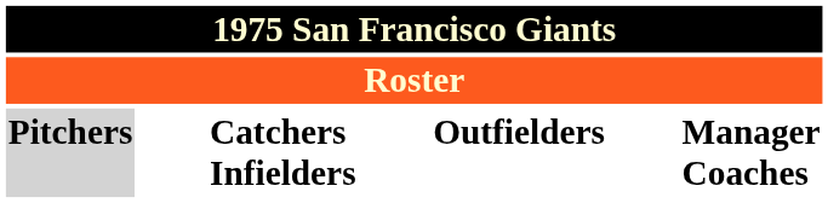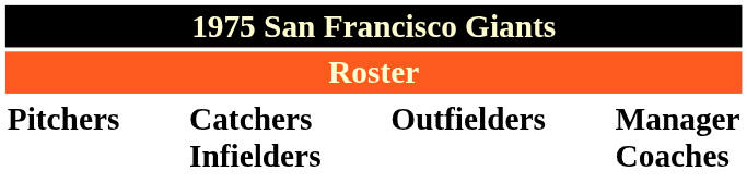Pitchers | column 1: lightgrey background -> no background
